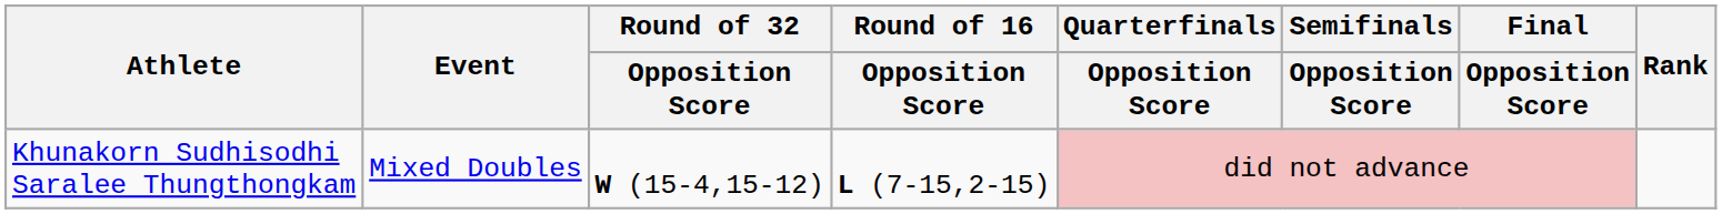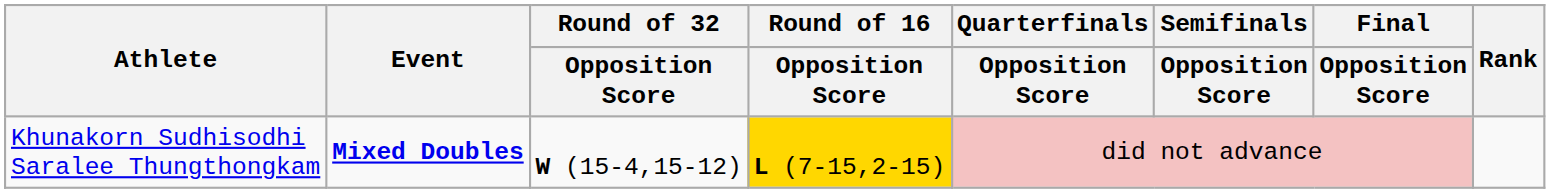Khunakorn Sudhisodhi Saralee Thungthongkam | Event: normal -> bold
Khunakorn Sudhisodhi Saralee Thungthongkam | Round of 16 / Opposition Score: no background -> gold background
